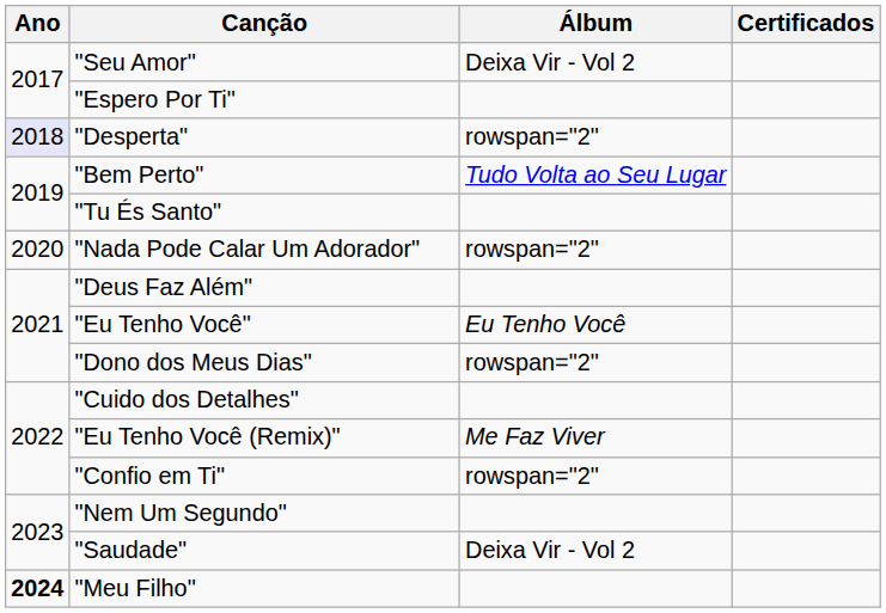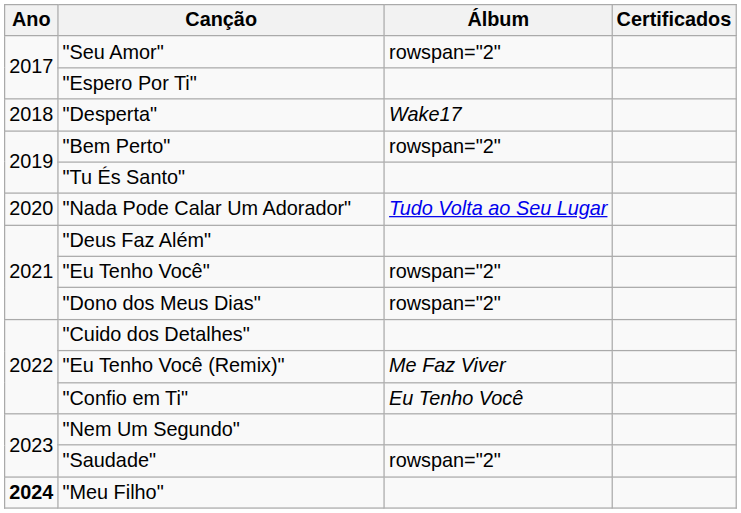"Seu Amor" | Álbum: Deixa Vir - Vol 2 -> rowspan="2"
"Desperta" | Ano: lavender background -> no background
"Desperta" | Álbum: rowspan="2" -> Wake17
"Bem Perto" | Álbum: Tudo Volta ao Seu Lugar -> rowspan="2"
"Nada Pode Calar Um Adorador" | Álbum: rowspan="2" -> Tudo Volta ao Seu Lugar
"Eu Tenho Você" | Álbum: Eu Tenho Você -> rowspan="2"
"Confio em Ti" | Álbum: rowspan="2" -> Eu Tenho Você
"Saudade" | Álbum: Deixa Vir - Vol 2 -> rowspan="2"
